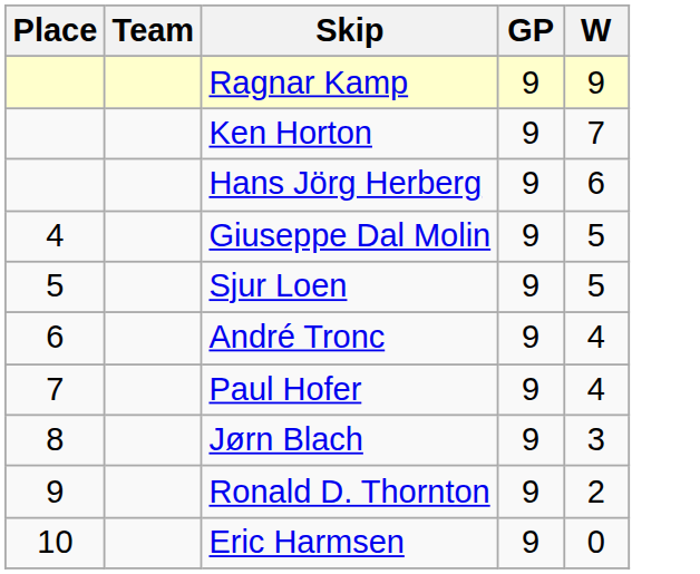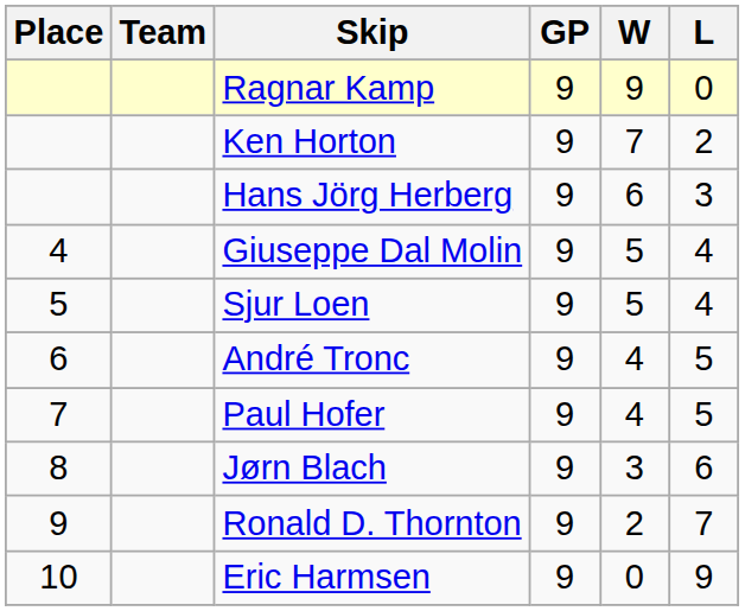+ column: L | 0 | 2 | 3 | 4 | 4 | 5 | 5 | 6 | 7 | 9
